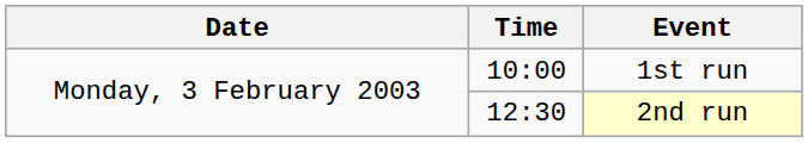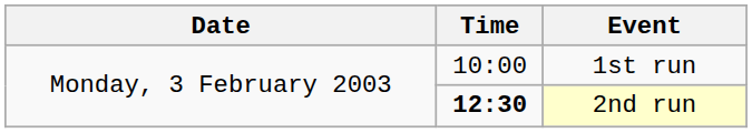2nd run | Time: normal -> bold
